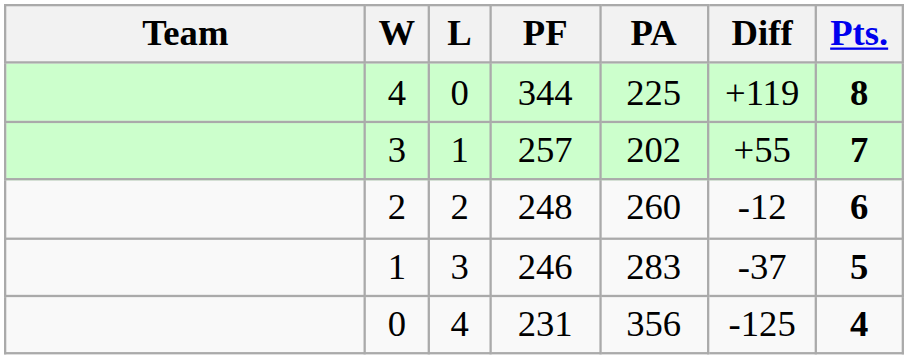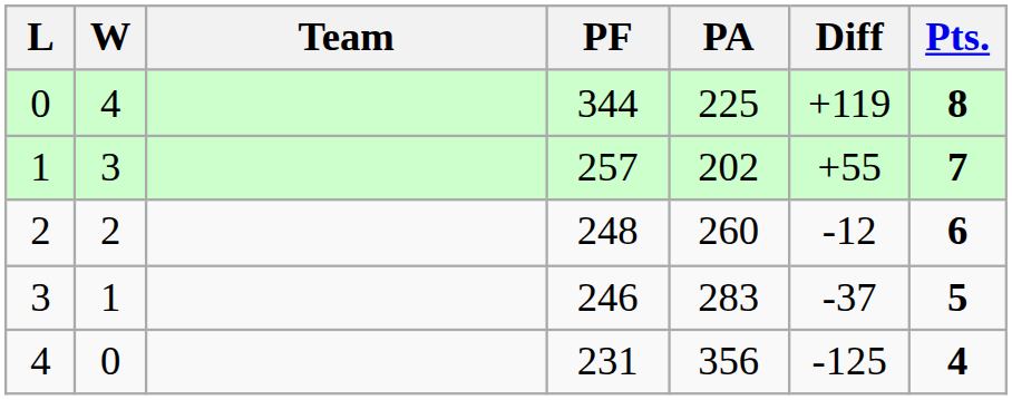columns swapped: Team <-> L
